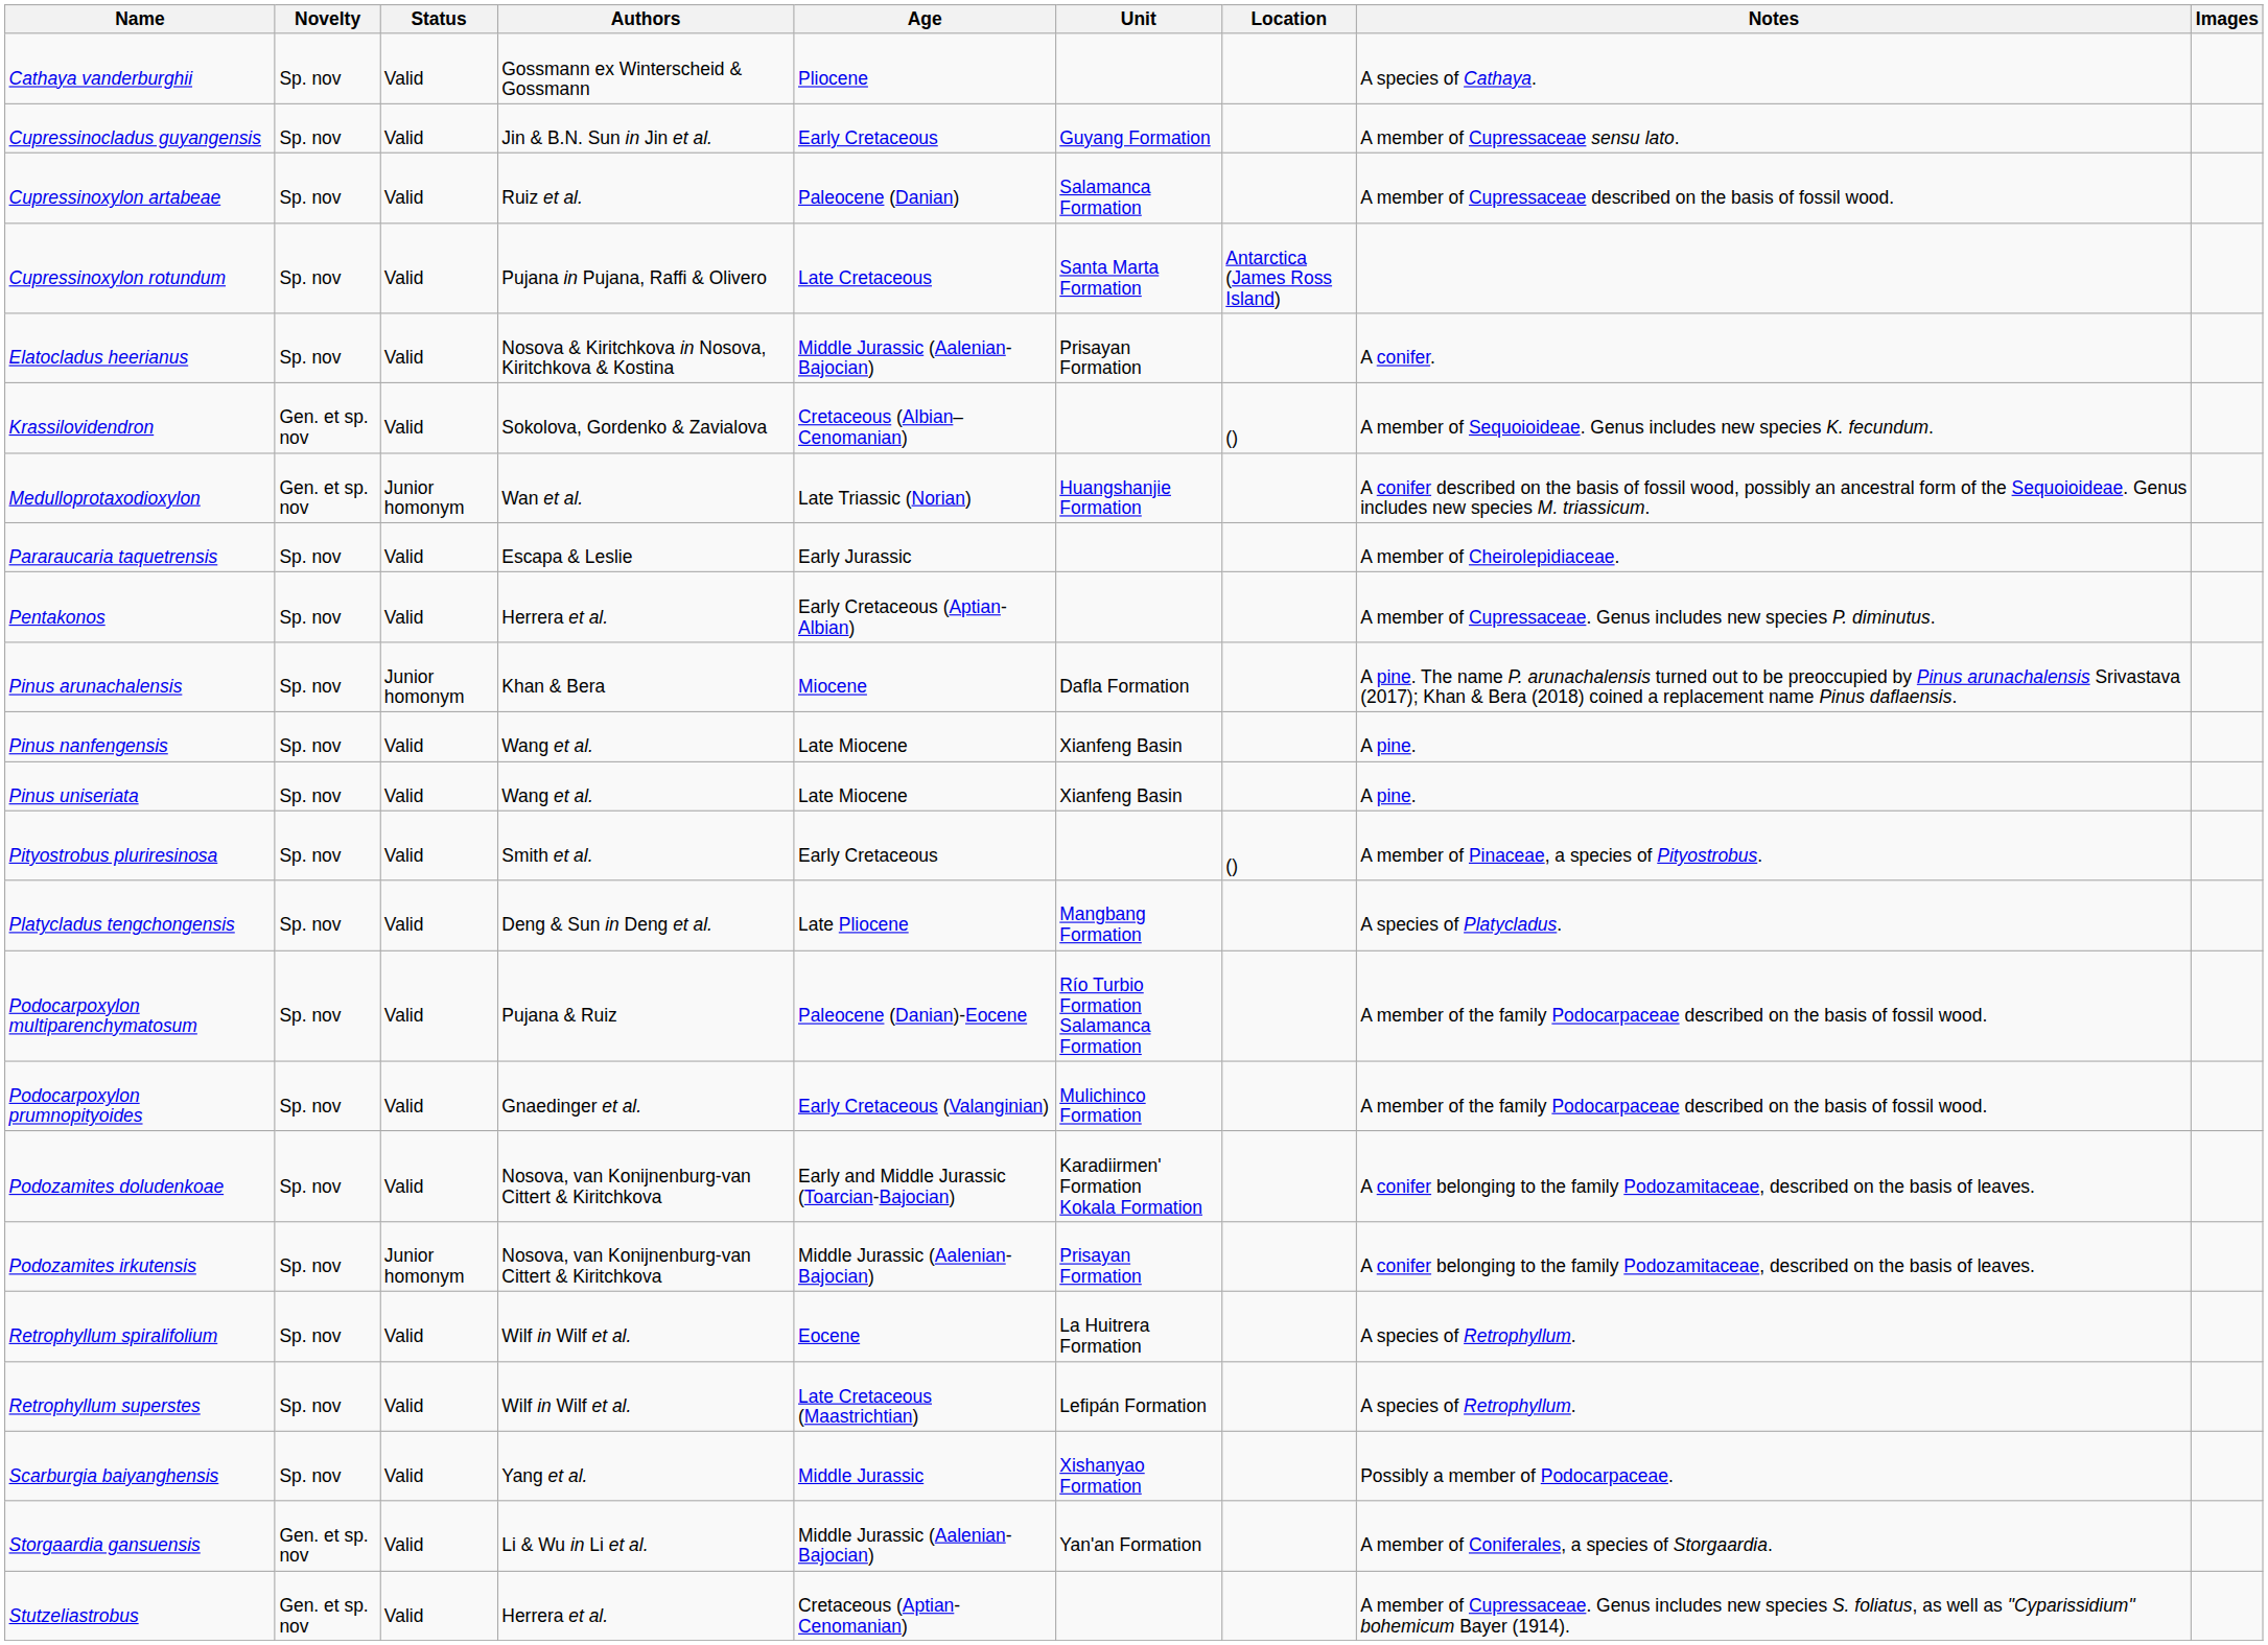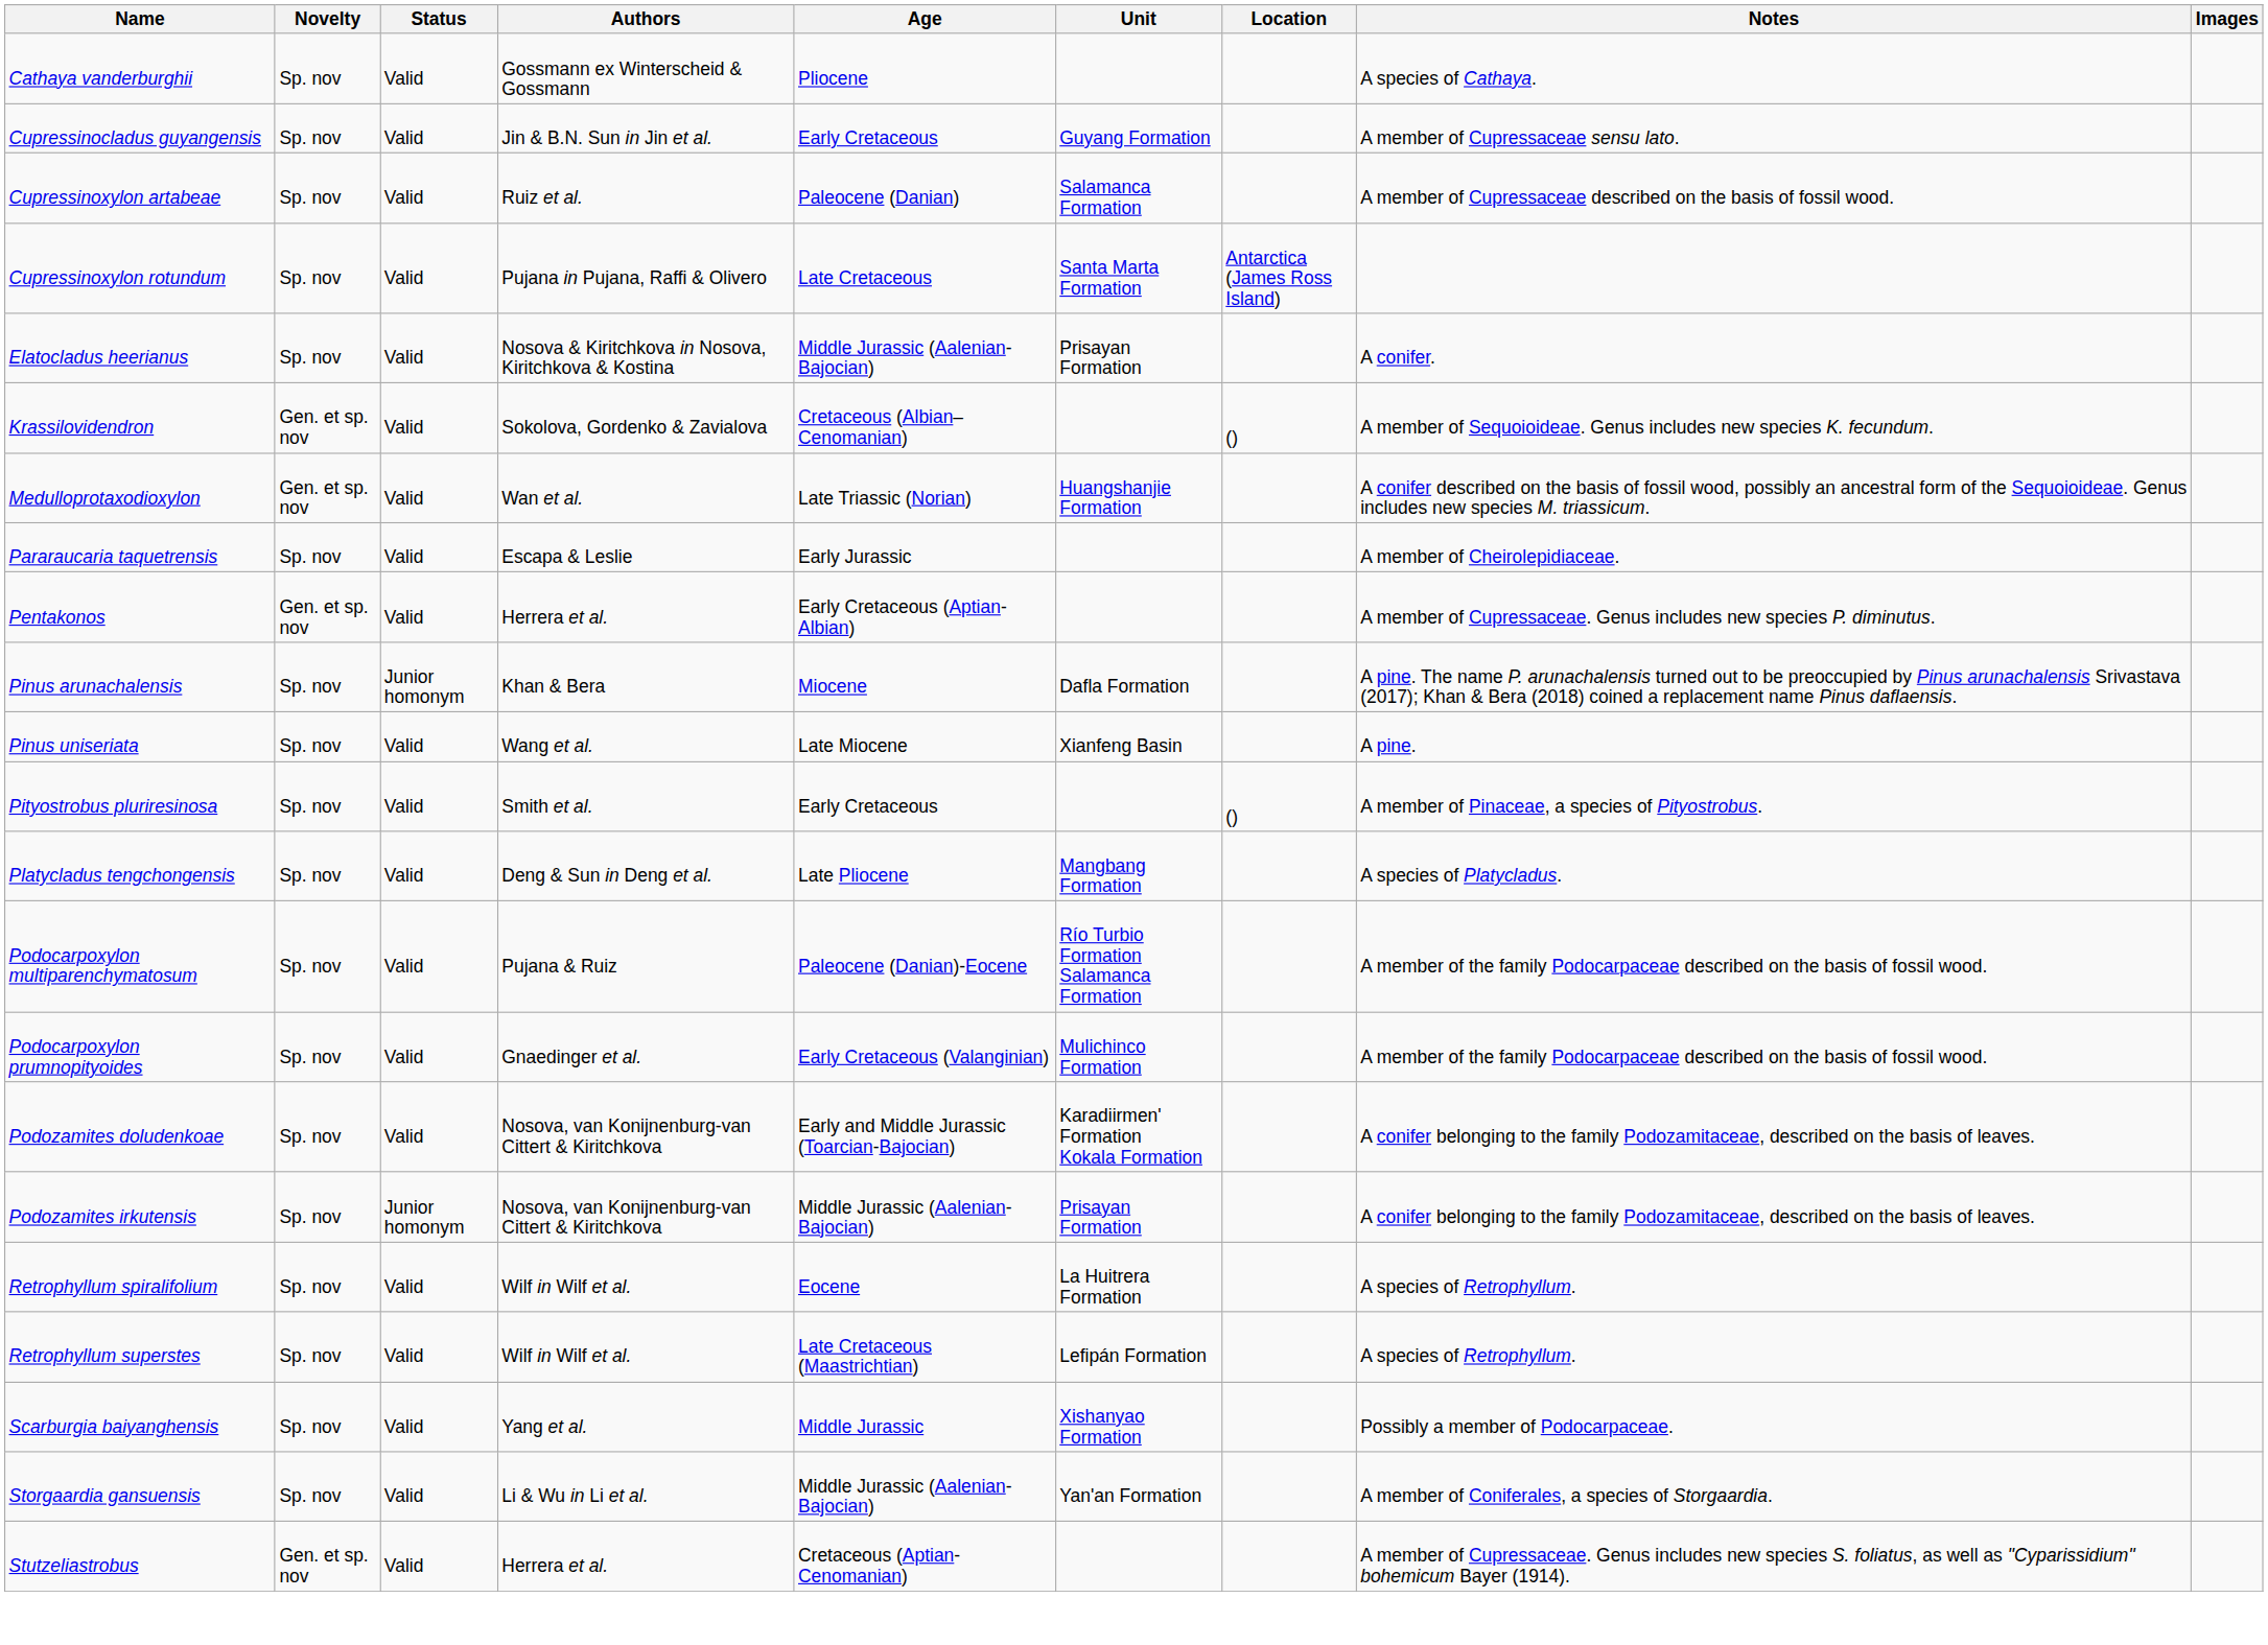Medulloprotaxodioxylon | Status: Junior homonym -> Valid
Pentakonos | Novelty: Sp. nov -> Gen. et sp. nov
- row: Pinus nanfengensis | Sp. nov | Valid | Wang et al. | Late Miocene | Xianfeng Basin | A pine.
Storgaardia gansuensis | Novelty: Gen. et sp. nov -> Sp. nov
